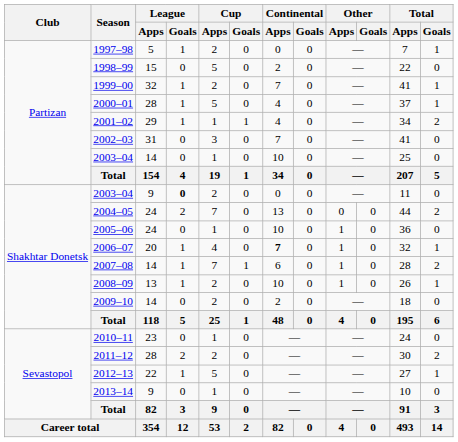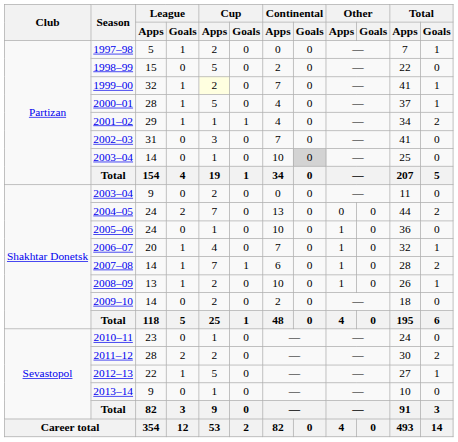1999–00 | Cup / Apps: no background -> lightyellow background
2003–04 / 14 | Continental / Goals: no background -> lightgrey background
2003–04 / 9 | League / Goals: bold -> normal
2006–07 | Continental / Apps: bold -> normal
